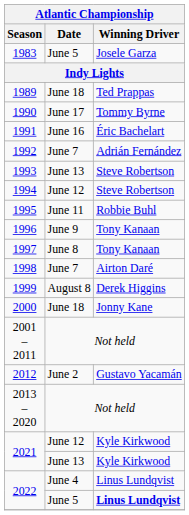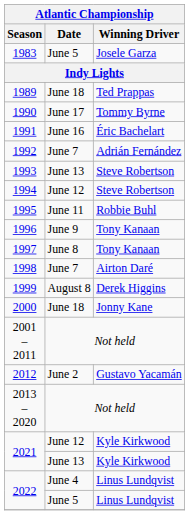2022 / June 5 | Winning Driver: bold -> normal
